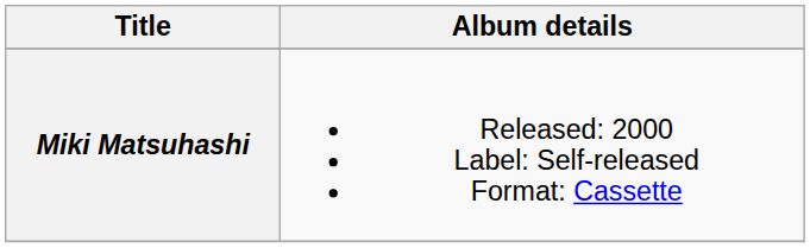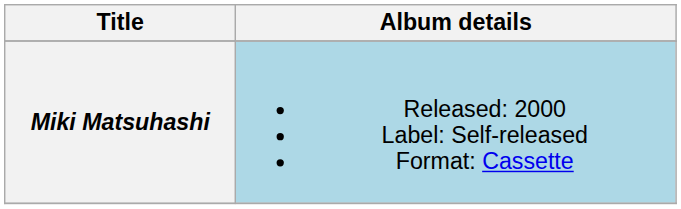Miki Matsuhashi | Album details: no background -> lightblue background
